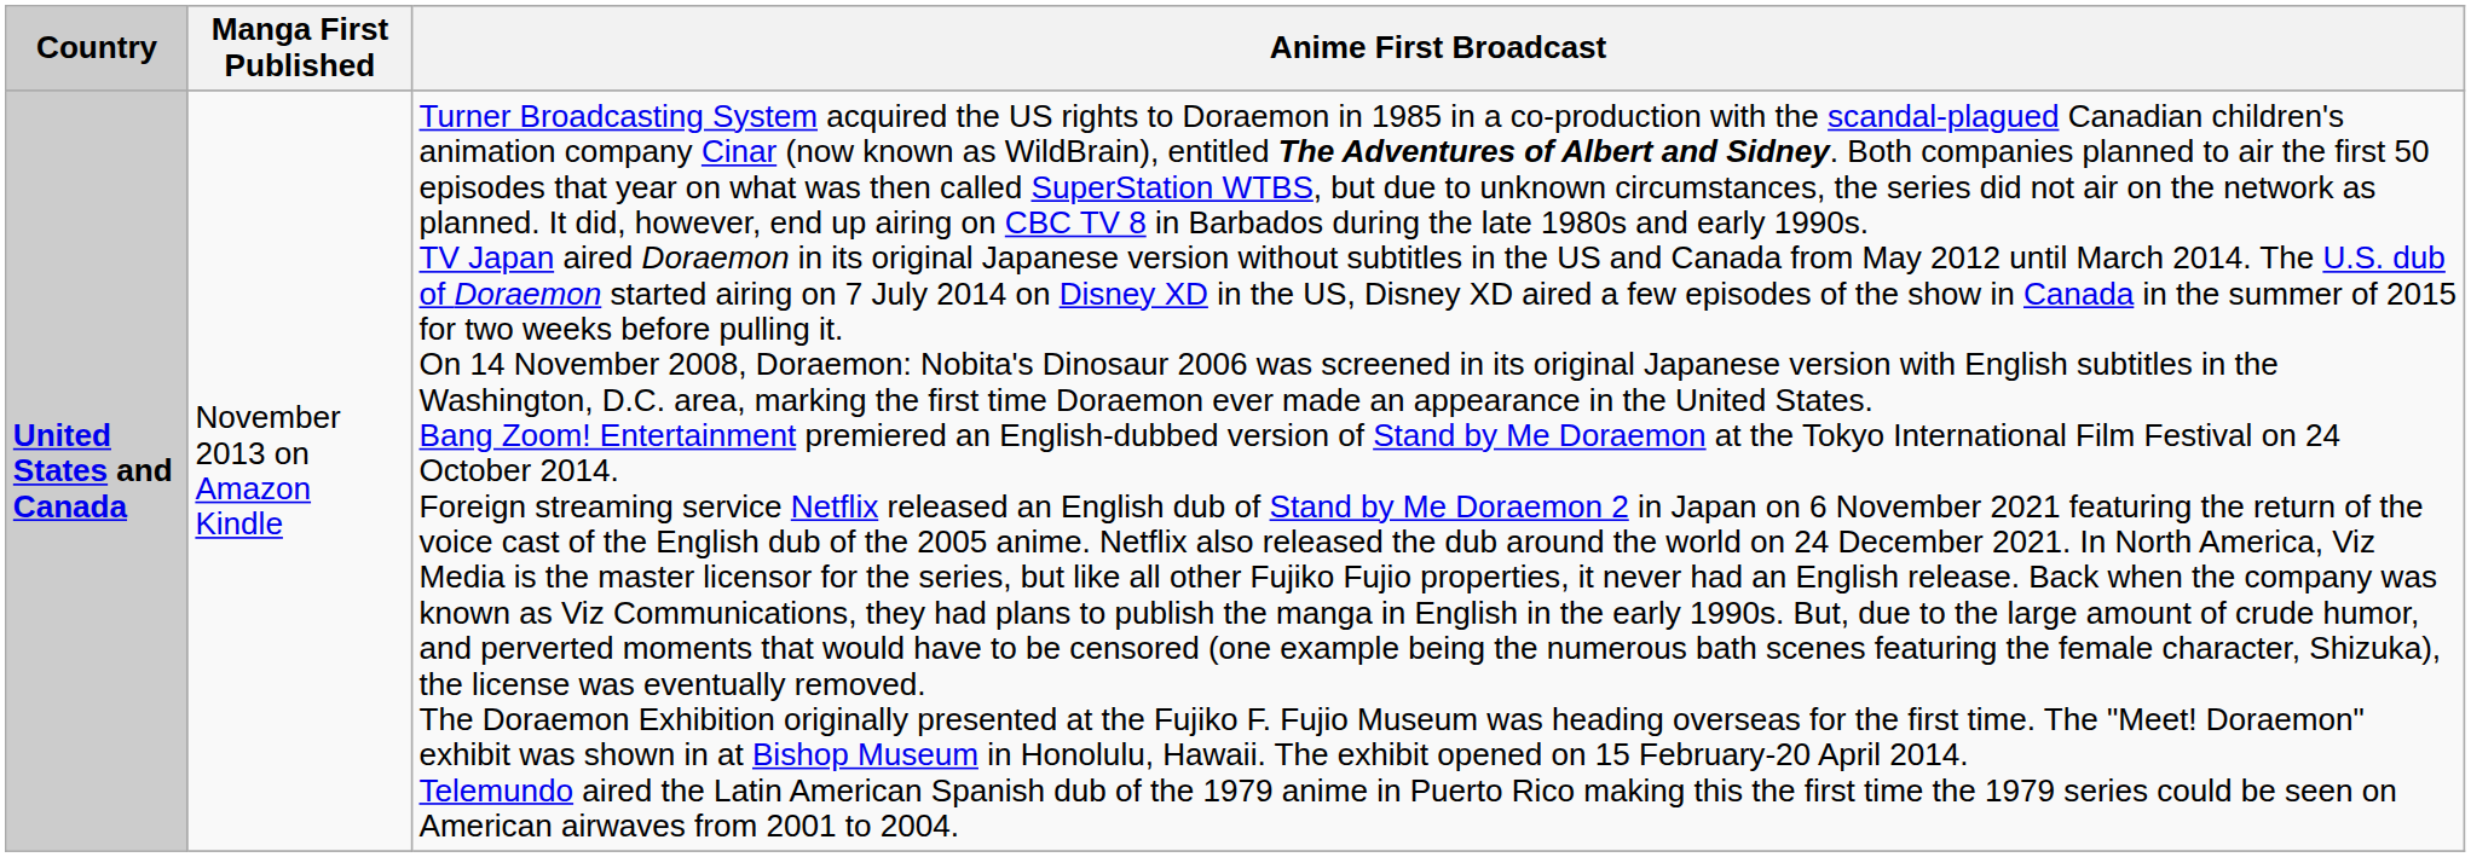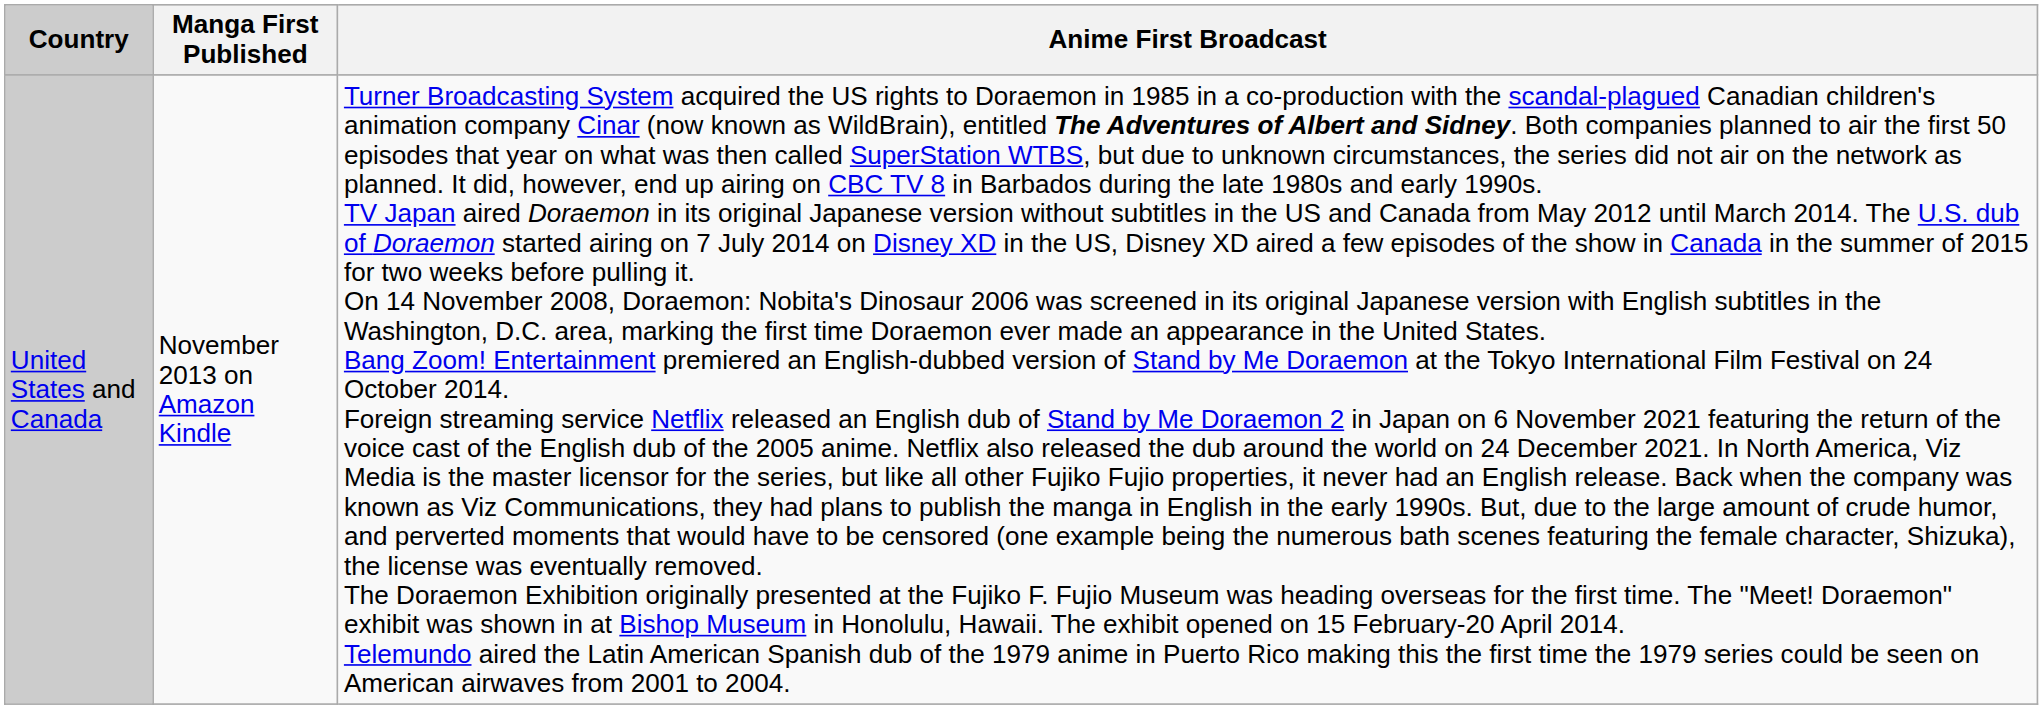row 2 | Country: bold -> normal
